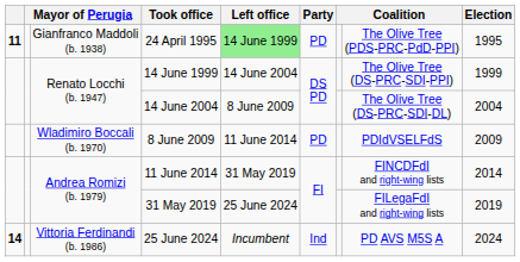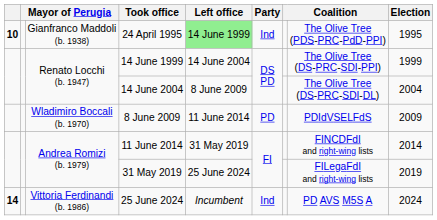24 April 1995 | column 1: 11 -> 10
24 April 1995 | Party: PD -> Ind
